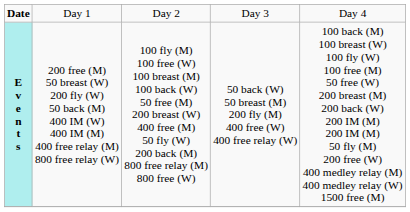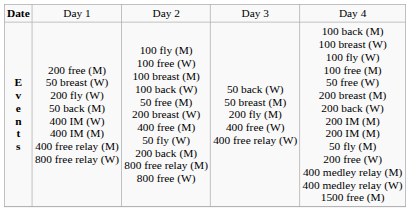E v e n t s | column 1: paleturquoise background -> no background
